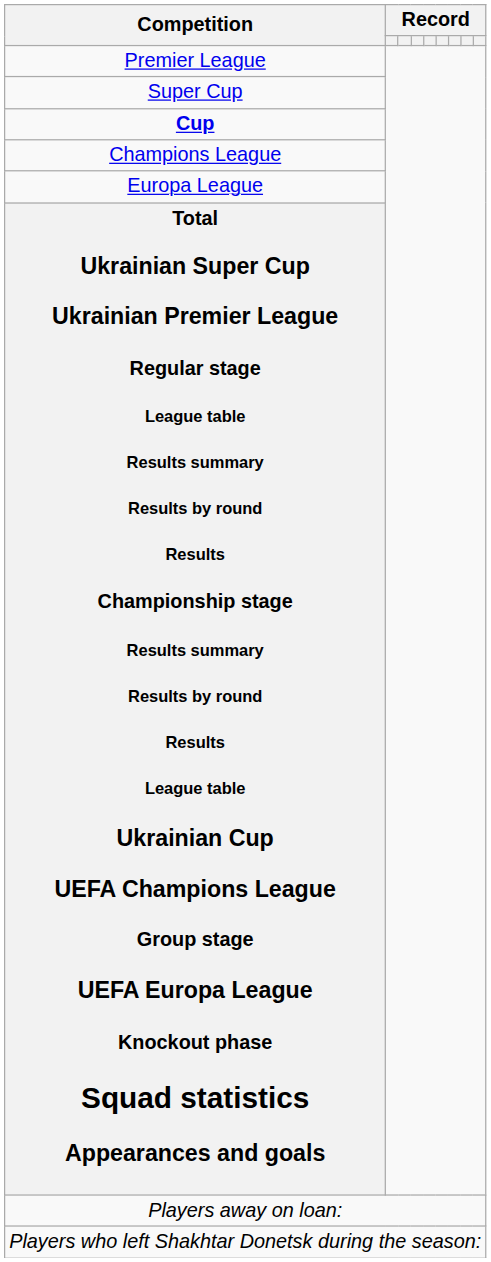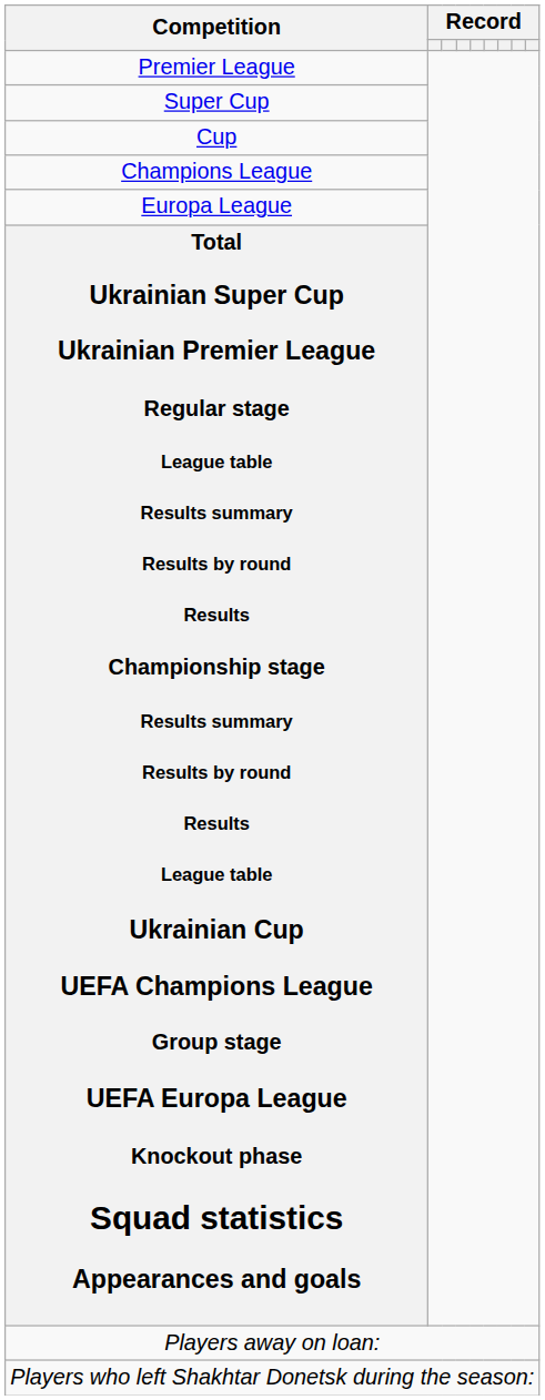Cup | Competition: bold -> normal
